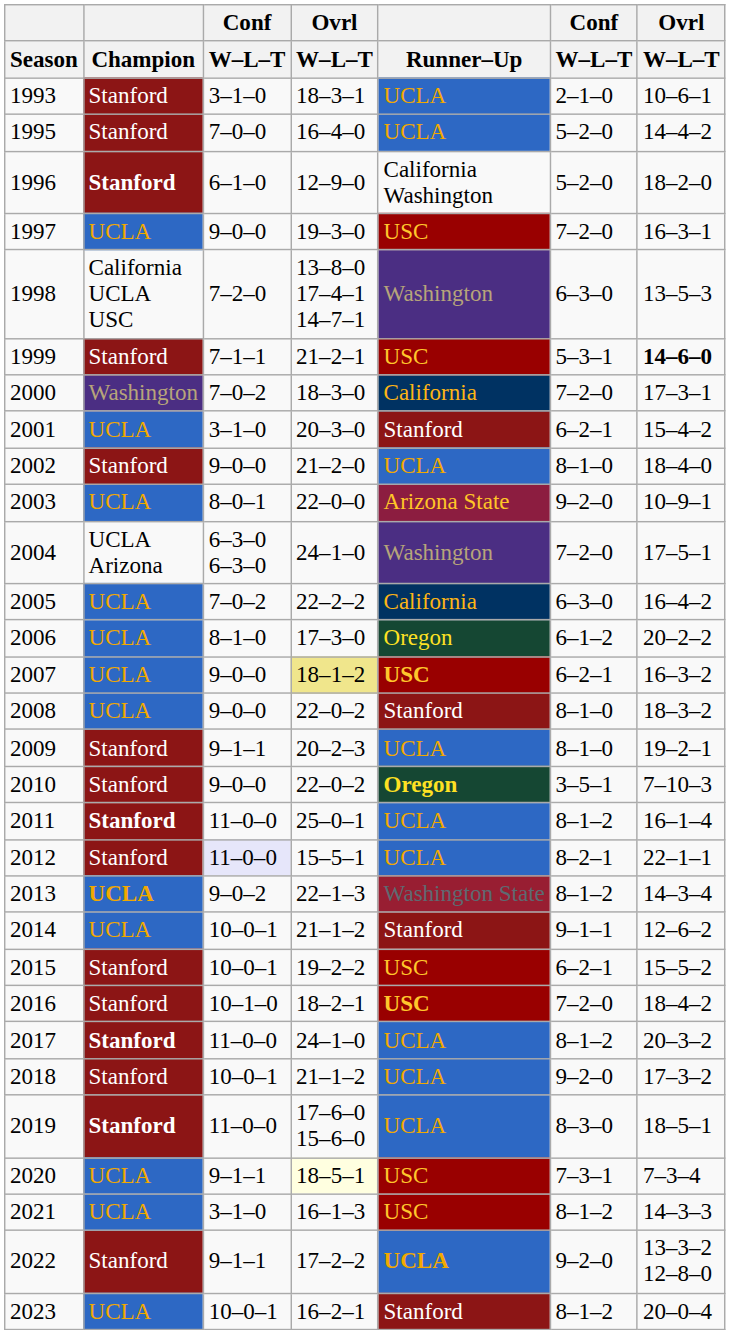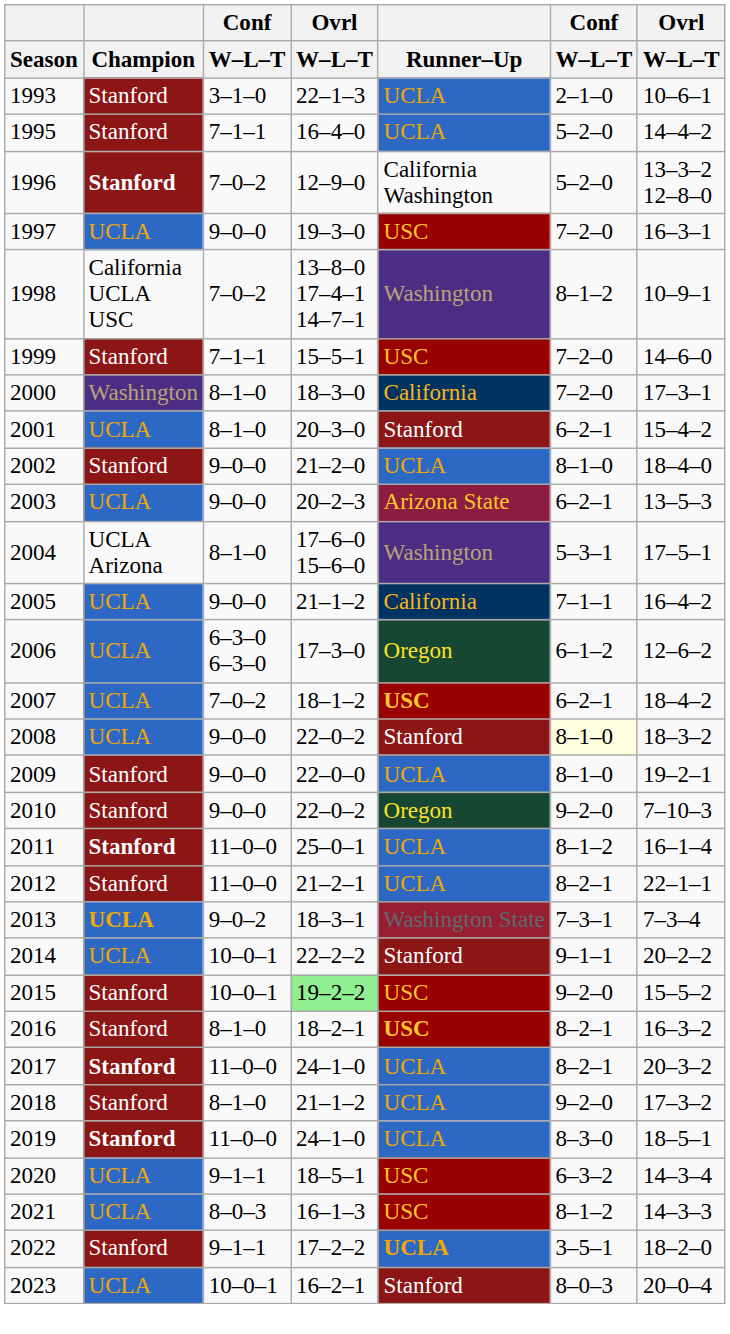1993 | column 4: 18–3–1 -> 22–1–3
1995 | column 3: 7–0–0 -> 7–1–1
1996 | column 3: 6–1–0 -> 7–0–2
1996 | column 7: 18–2–0 -> 13–3–2 12–8–0
1998 | column 3: 7–2–0 -> 7–0–2
1998 | column 6: 6–3–0 -> 8–1–2
1998 | column 7: 13–5–3 -> 10–9–1
1999 | column 4: 21–2–1 -> 15–5–1
1999 | column 6: 5–3–1 -> 7–2–0
1999 | column 7: bold -> normal
2000 | column 3: 7–0–2 -> 8–1–0
2001 | column 3: 3–1–0 -> 8–1–0
2003 | column 3: 8–0–1 -> 9–0–0
2003 | column 4: 22–0–0 -> 20–2–3
2003 | column 6: 9–2–0 -> 6–2–1
2003 | column 7: 10–9–1 -> 13–5–3
2004 | column 3: 6–3–0 6–3–0 -> 8–1–0
2004 | column 4: 24–1–0 -> 17–6–0 15–6–0
2004 | column 6: 7–2–0 -> 5–3–1
2005 | column 3: 7–0–2 -> 9–0–0
2005 | column 4: 22–2–2 -> 21–1–2
2005 | column 6: 6–3–0 -> 7–1–1
2006 | column 3: 8–1–0 -> 6–3–0 6–3–0
2006 | column 7: 20–2–2 -> 12–6–2
2007 | column 3: 9–0–0 -> 7–0–2
2007 | column 4: khaki background -> no background
2007 | column 7: 16–3–2 -> 18–4–2
2008 | column 6: no background -> lightyellow background
2009 | column 3: 9–1–1 -> 9–0–0
2009 | column 4: 20–2–3 -> 22–0–0
2010 | Runner–Up: bold -> normal
2010 | column 6: 3–5–1 -> 9–2–0
2012 | column 3: lavender background -> no background
2012 | column 4: 15–5–1 -> 21–2–1
2013 | column 4: 22–1–3 -> 18–3–1
2013 | column 6: 8–1–2 -> 7–3–1
2013 | column 7: 14–3–4 -> 7–3–4
2014 | column 4: 21–1–2 -> 22–2–2
2014 | column 7: 12–6–2 -> 20–2–2
2015 | column 4: no background -> lightgreen background
2015 | column 6: 6–2–1 -> 9–2–0
2016 | column 3: 10–1–0 -> 8–1–0
2016 | column 6: 7–2–0 -> 8–2–1
2016 | column 7: 18–4–2 -> 16–3–2
2017 | column 6: 8–1–2 -> 8–2–1
2018 | column 3: 10–0–1 -> 8–1–0
2019 | column 4: 17–6–0 15–6–0 -> 24–1–0
2020 | column 4: lightyellow background -> no background
2020 | column 6: 7–3–1 -> 6–3–2
2020 | column 7: 7–3–4 -> 14–3–4
2021 | column 3: 3–1–0 -> 8–0–3
2022 | column 6: 9–2–0 -> 3–5–1
2022 | column 7: 13–3–2 12–8–0 -> 18–2–0
2023 | column 6: 8–1–2 -> 8–0–3
